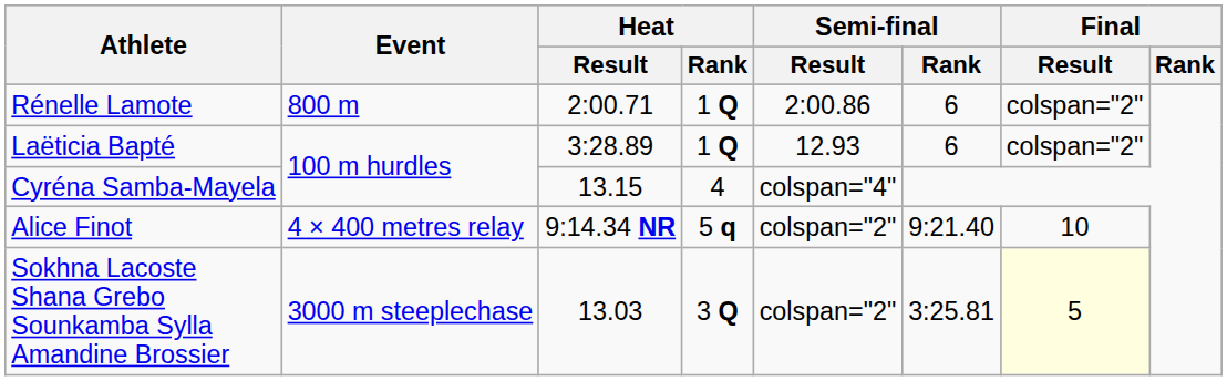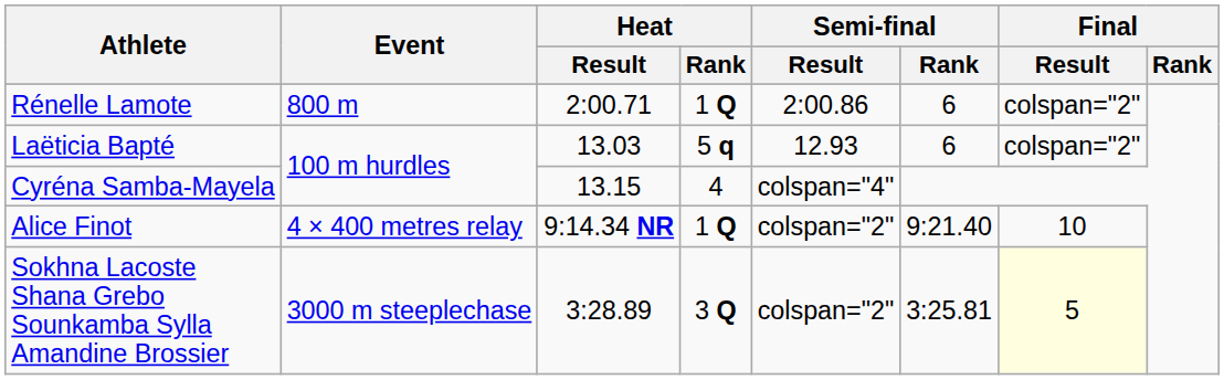Laëticia Bapté | Heat / Result: 3:28.89 -> 13.03
Laëticia Bapté | Heat / Rank: 1 Q -> 5 q
Alice Finot | Heat / Rank: 5 q -> 1 Q
Sokhna Lacoste Shana Grebo Sounkamba Sylla Amandine Brossier | Heat / Result: 13.03 -> 3:28.89
